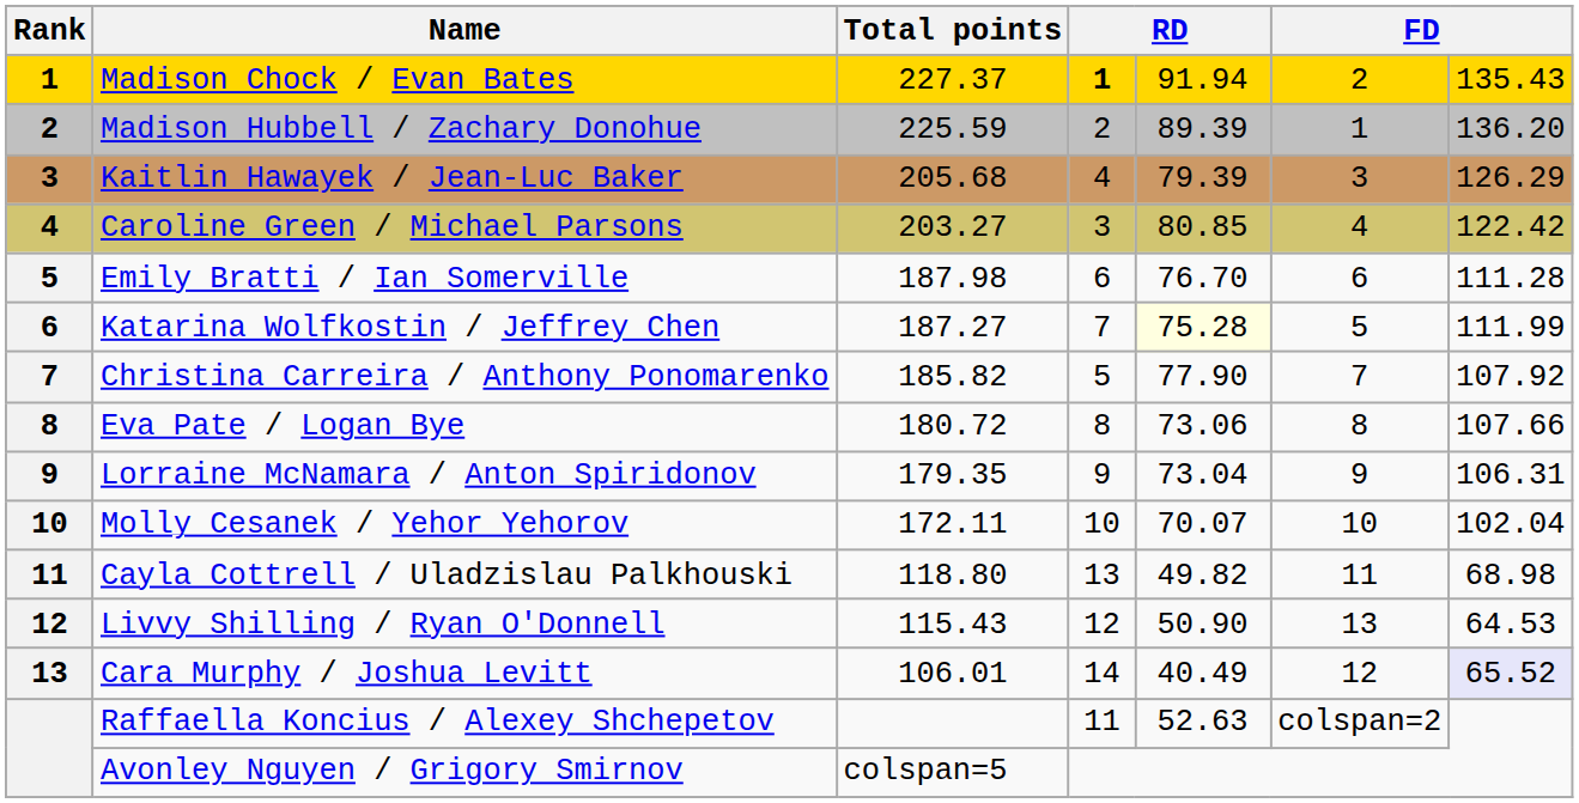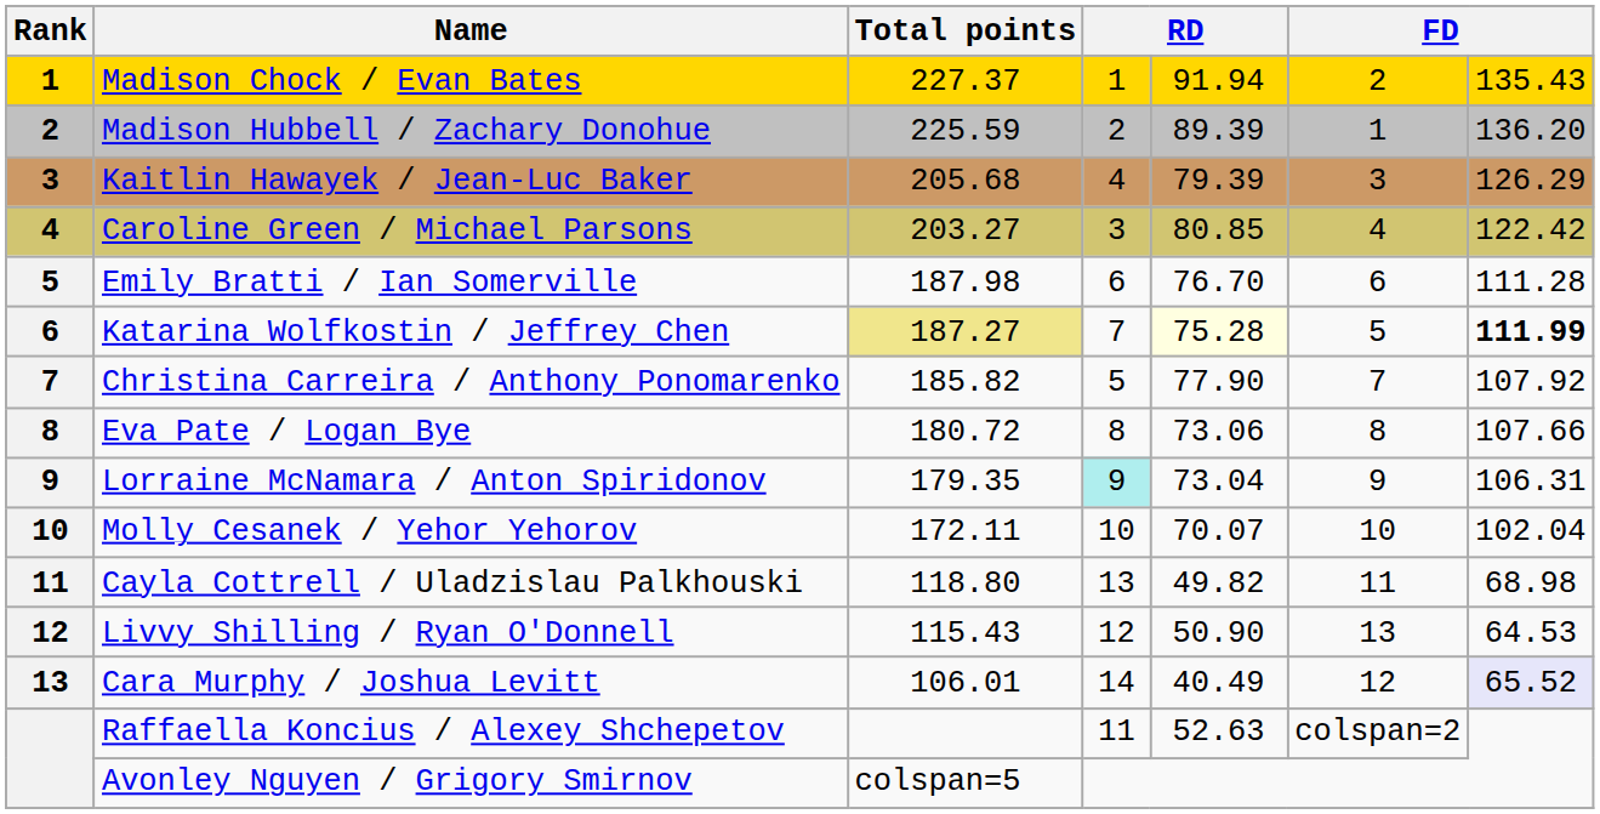Madison Chock / Evan Bates | column 4: bold -> normal
Katarina Wolfkostin / Jeffrey Chen | Total points: no background -> khaki background
Katarina Wolfkostin / Jeffrey Chen | column 7: normal -> bold
Lorraine McNamara / Anton Spiridonov | column 4: no background -> paleturquoise background
